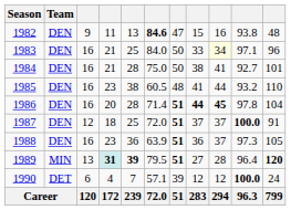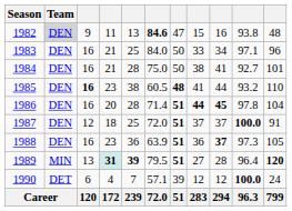1982 | Team: no background -> lightgrey background
1983 | column 9: lightyellow background -> no background
1985 | column 3: normal -> bold
1985 | column 7: normal -> bold
1988 | column 9: normal -> bold
